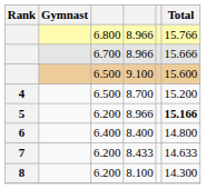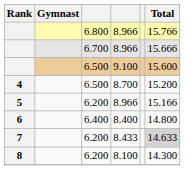5 | Total: bold -> normal
7 | Total: no background -> lightgrey background
